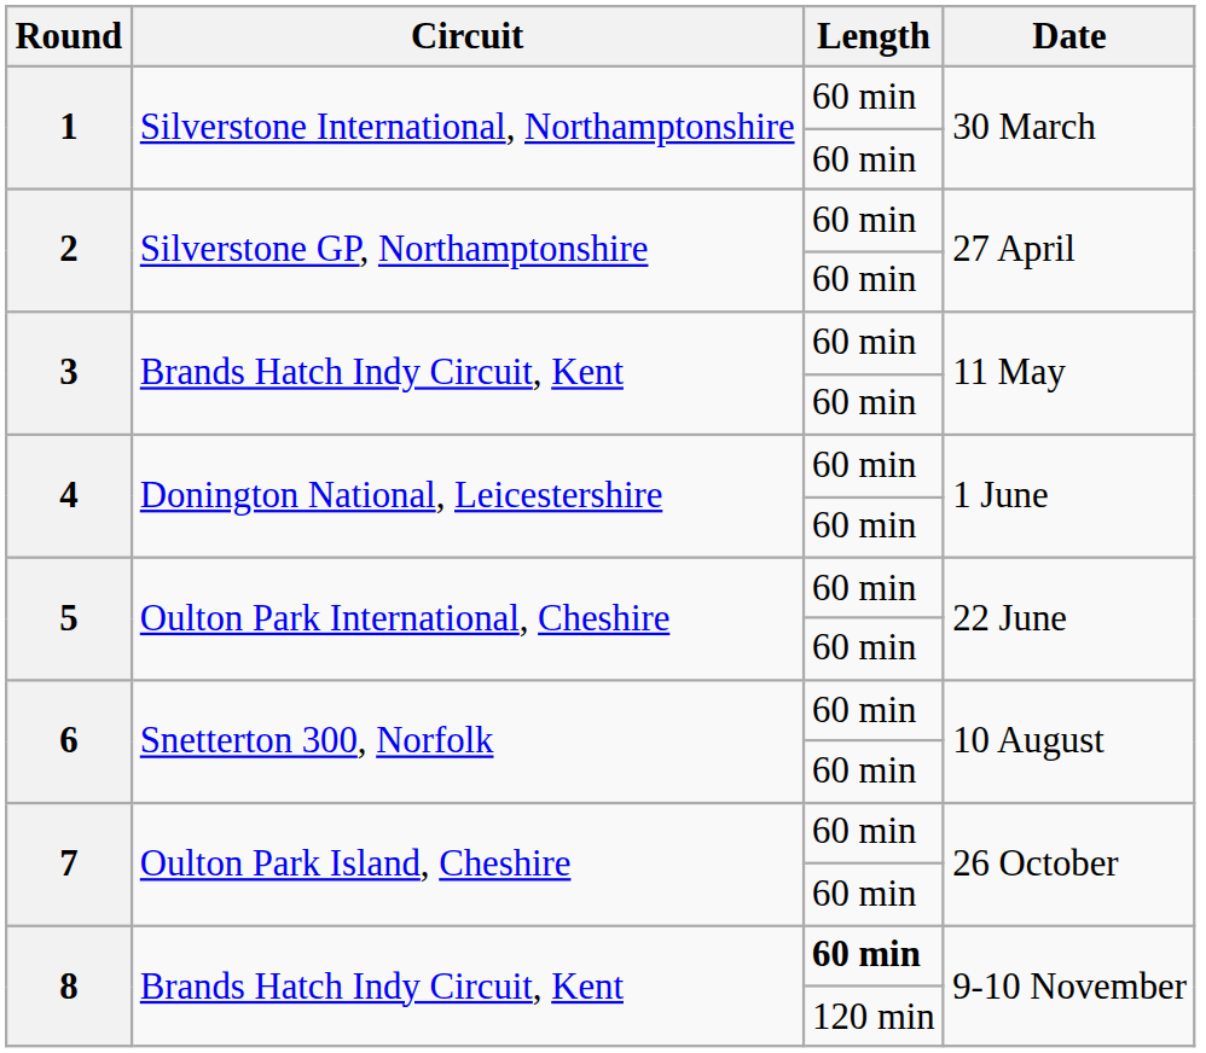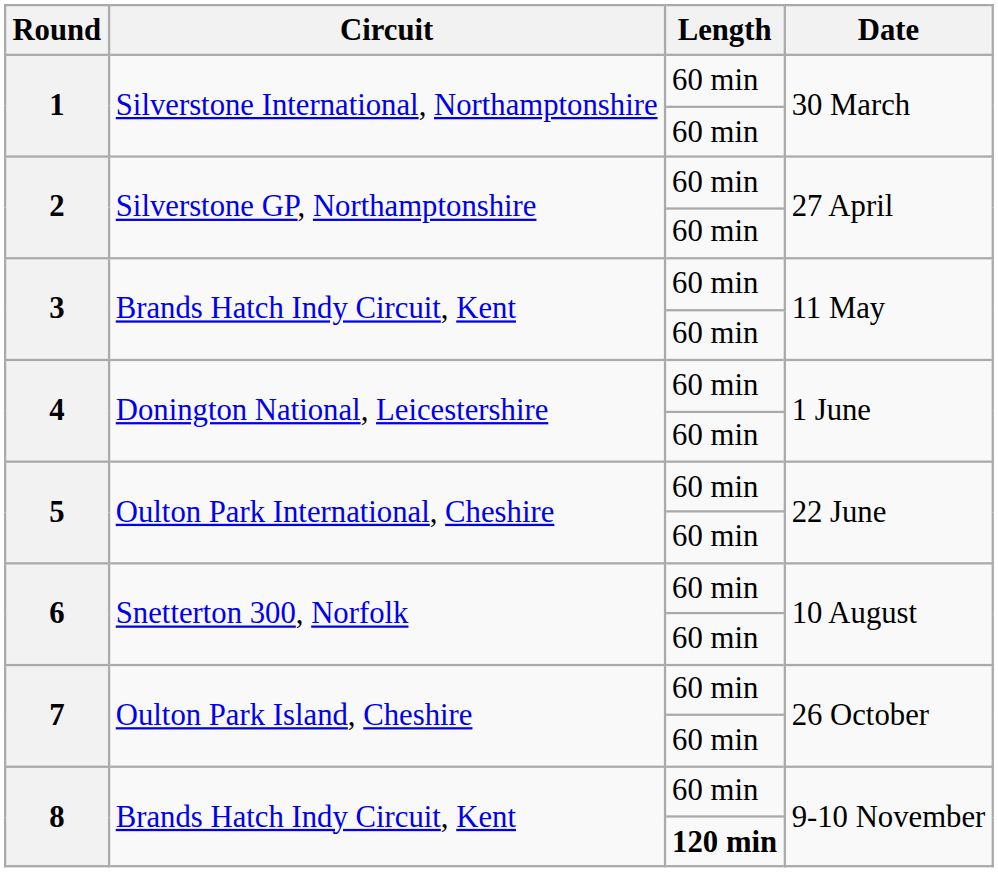8 / 60 min | Length: bold -> normal
8 / 120 min | Length: normal -> bold
